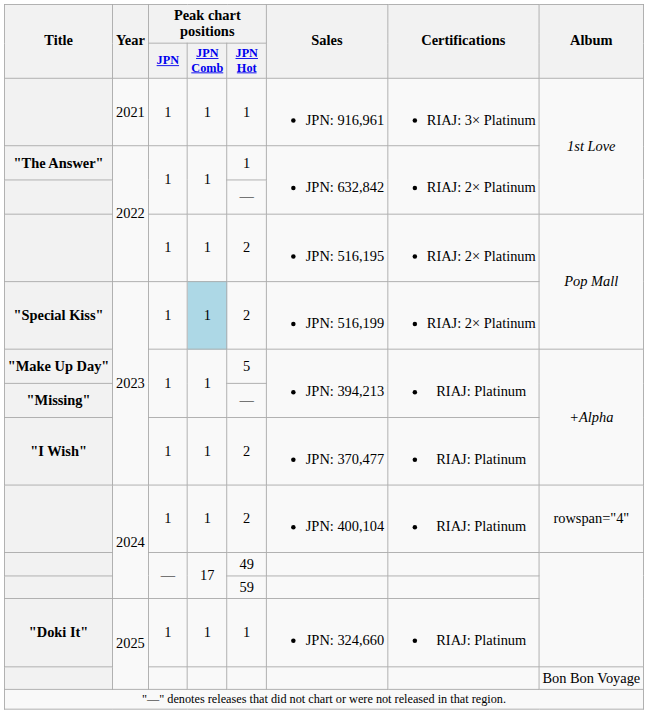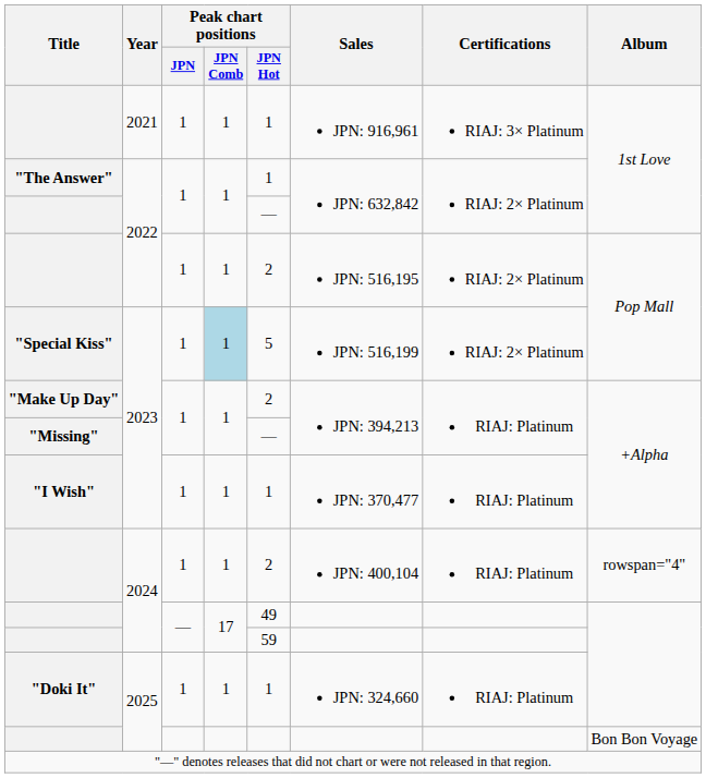"Special Kiss" | Peak chart positions / JPN Hot: 2 -> 5
"Make Up Day" | Peak chart positions / JPN Hot: 5 -> 2
"I Wish" | Peak chart positions / JPN Hot: 2 -> 1
